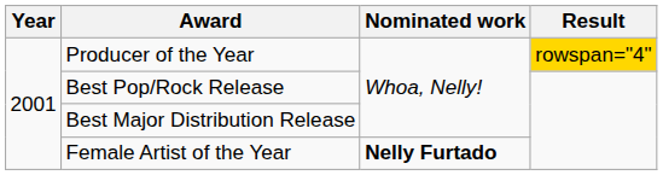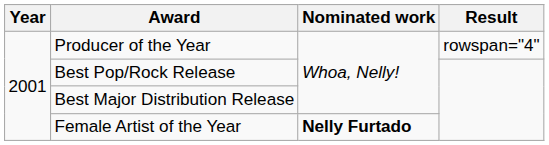Producer of the Year | Result: gold background -> no background
